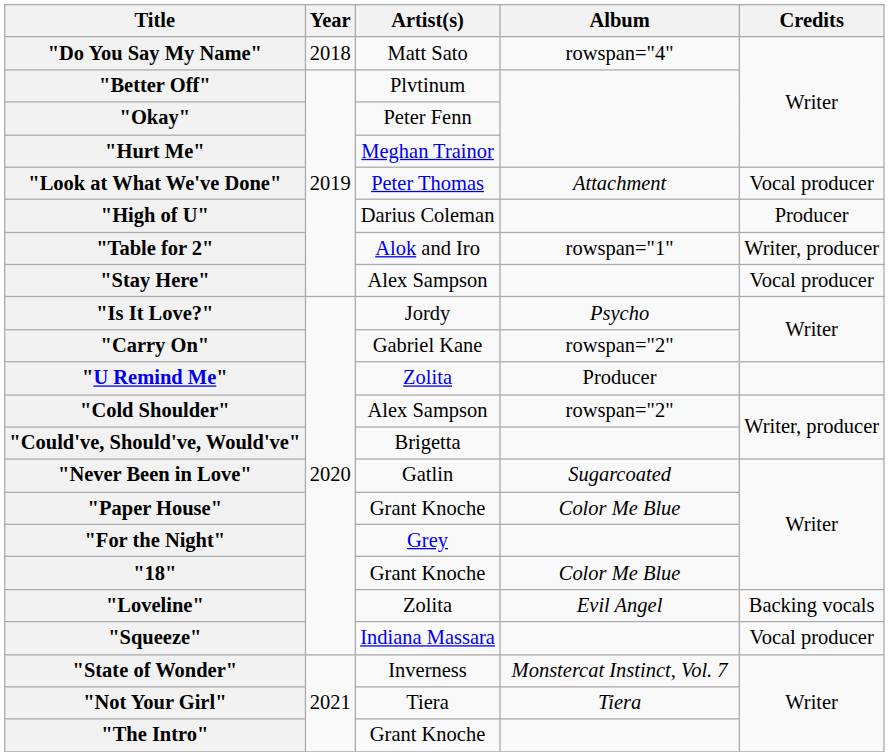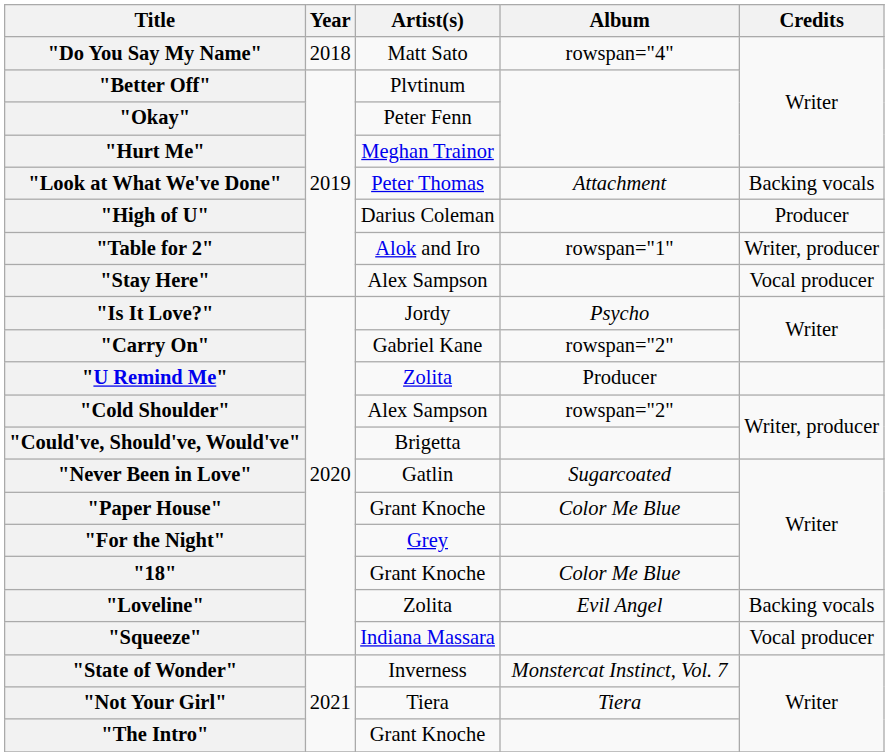"Look at What We've Done" | Credits: Vocal producer -> Backing vocals
